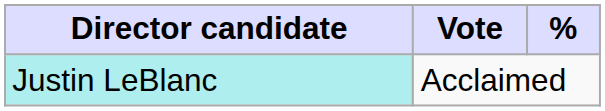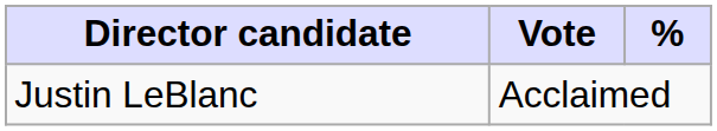Justin LeBlanc | Director candidate: paleturquoise background -> no background
